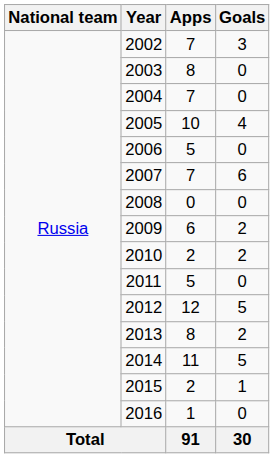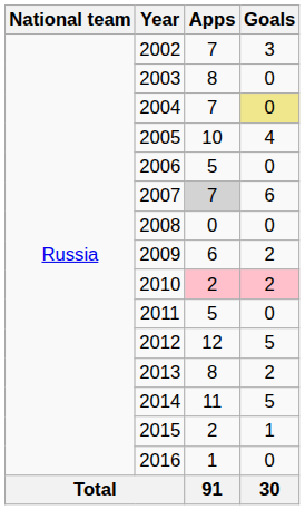2004 | Goals: no background -> khaki background
2007 | Apps: no background -> lightgrey background
2010 | Apps: no background -> pink background
2010 | Goals: no background -> pink background
